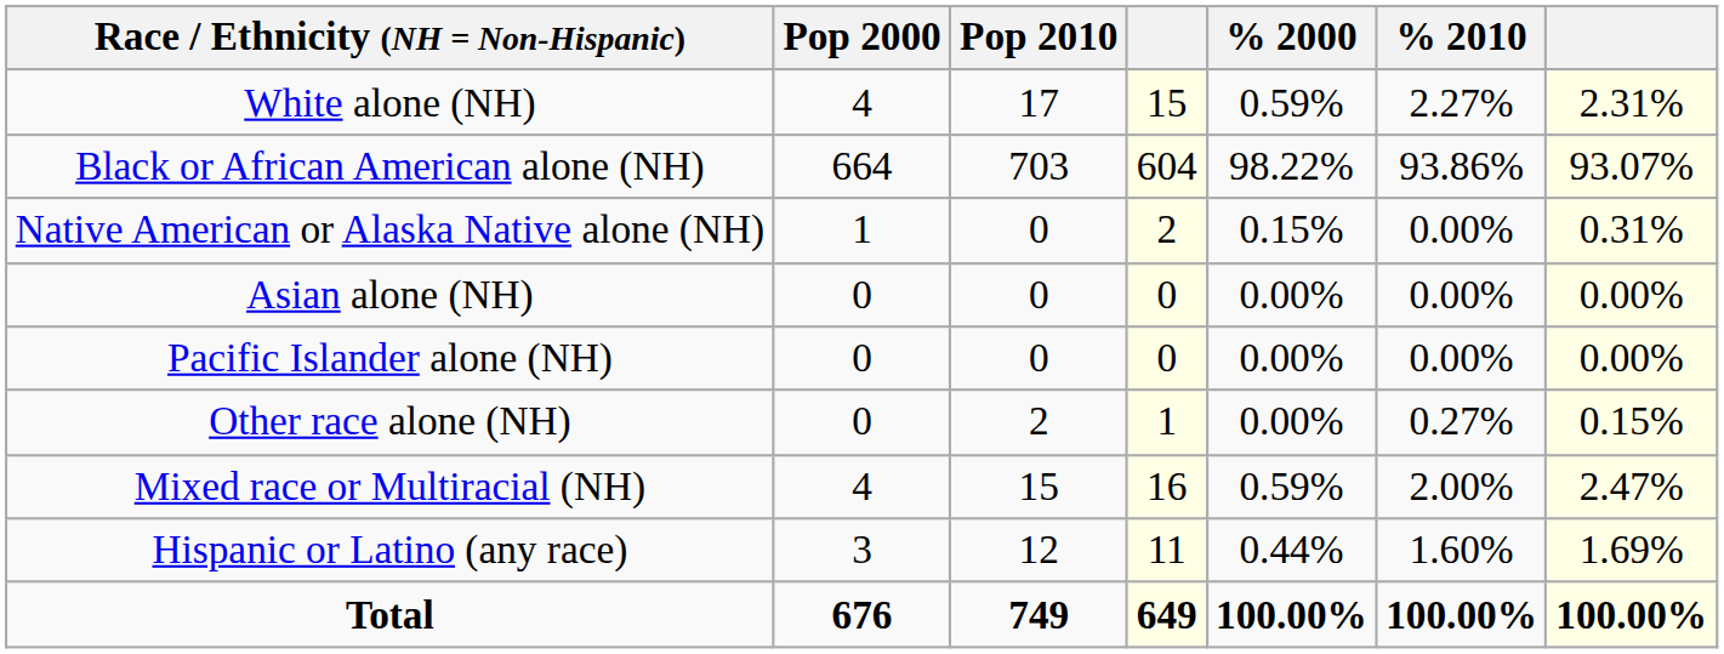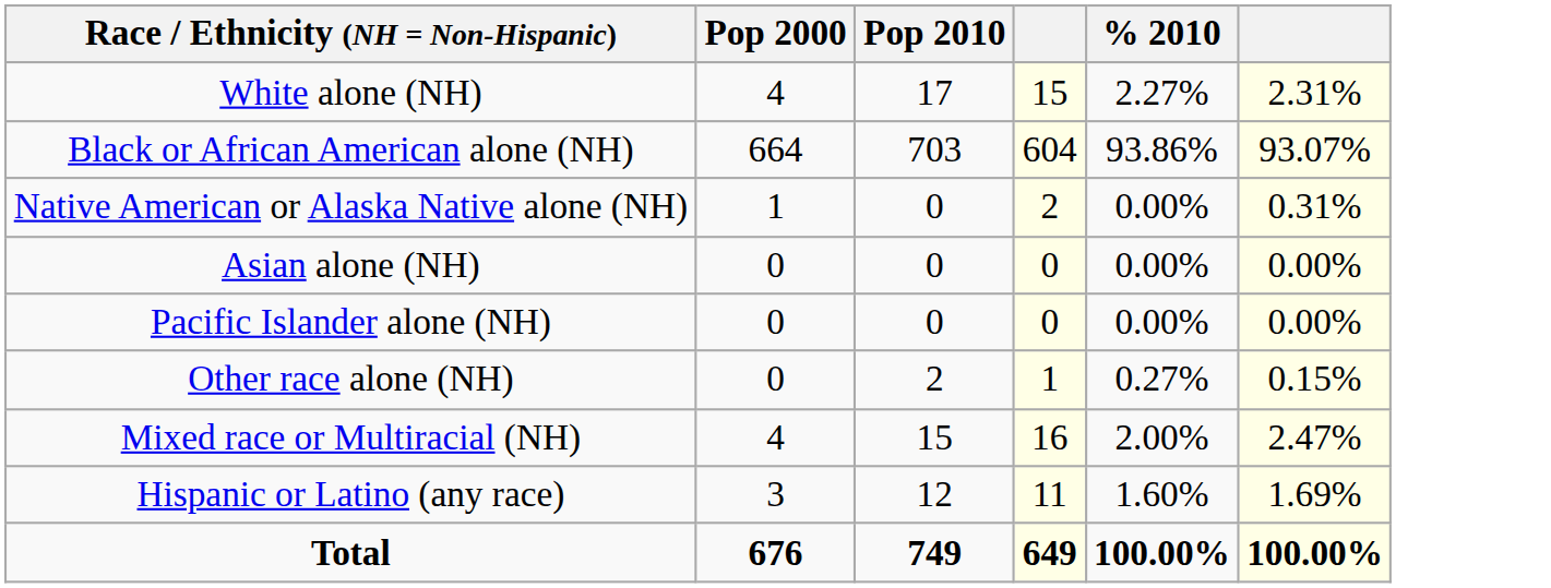- column: % 2000 | 0.59% | 98.22% | 0.15% | 0.00% | 0.00% | 0.00% | 0.59% | 0.44% | 100.00%
